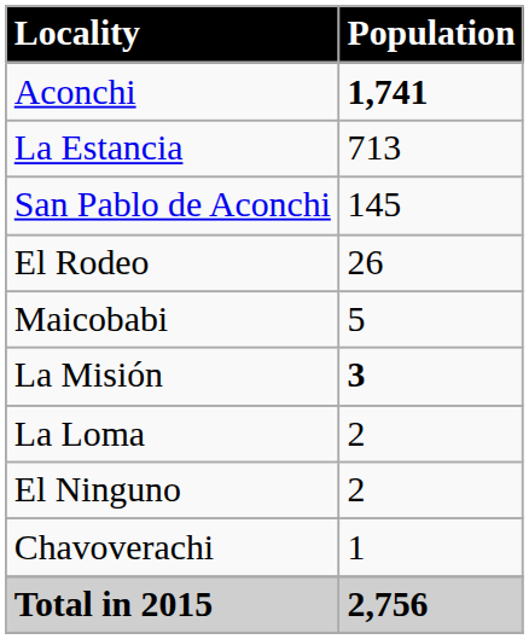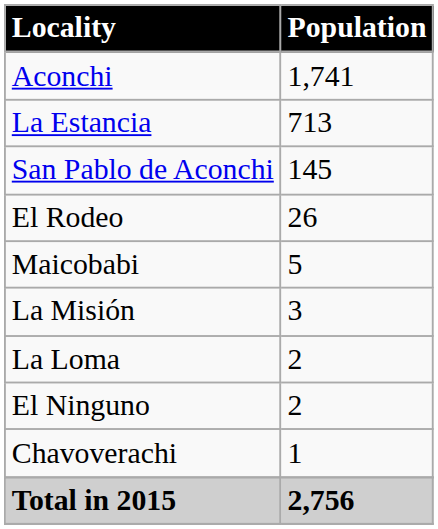Aconchi | Population: bold -> normal
La Misión | Population: bold -> normal
